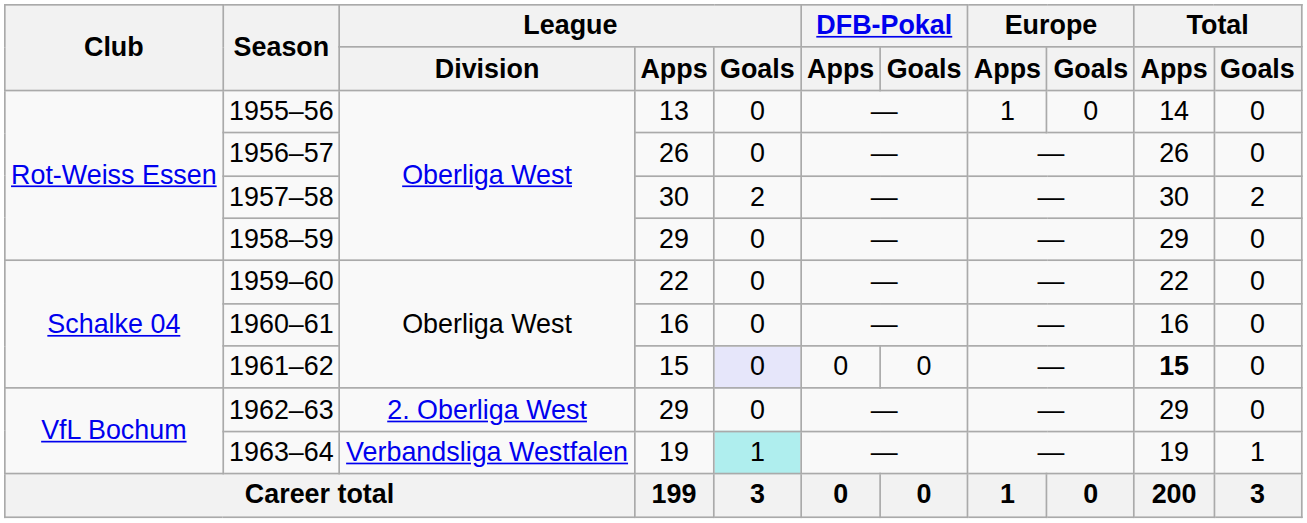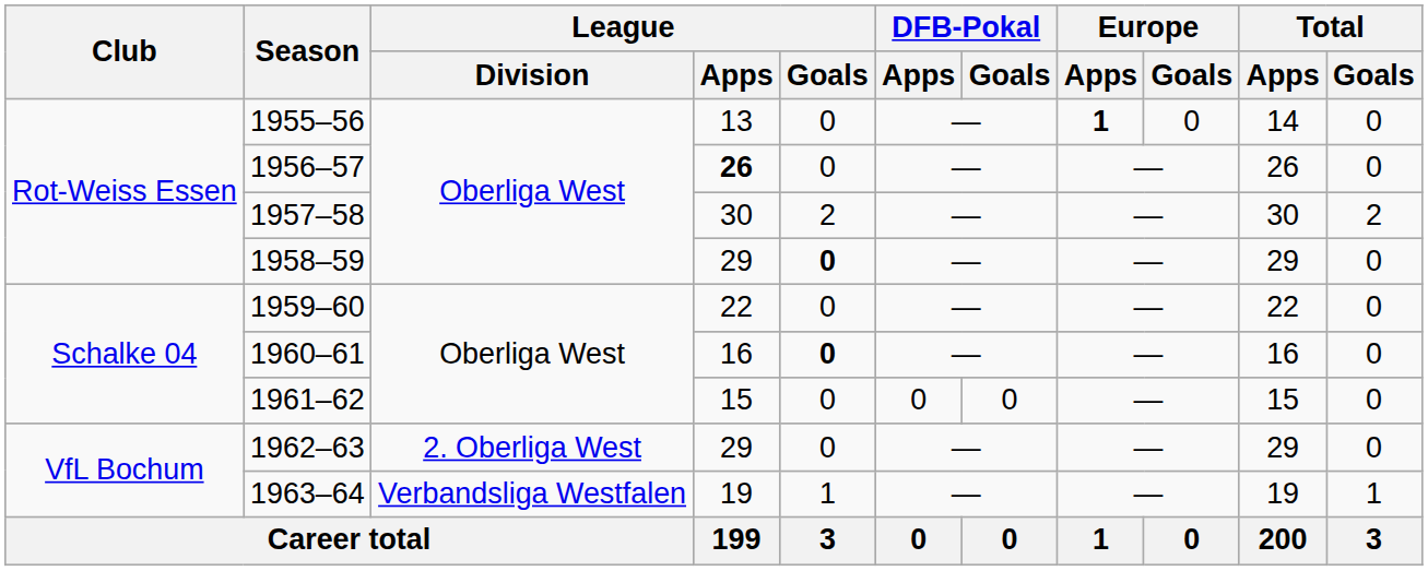1955–56 | Europe / Apps: normal -> bold
1956–57 | League / Apps: normal -> bold
1958–59 | League / Goals: normal -> bold
1960–61 | League / Goals: normal -> bold
1961–62 | League / Goals: lavender background -> no background
1961–62 | Total / Apps: bold -> normal
1963–64 | League / Goals: paleturquoise background -> no background
